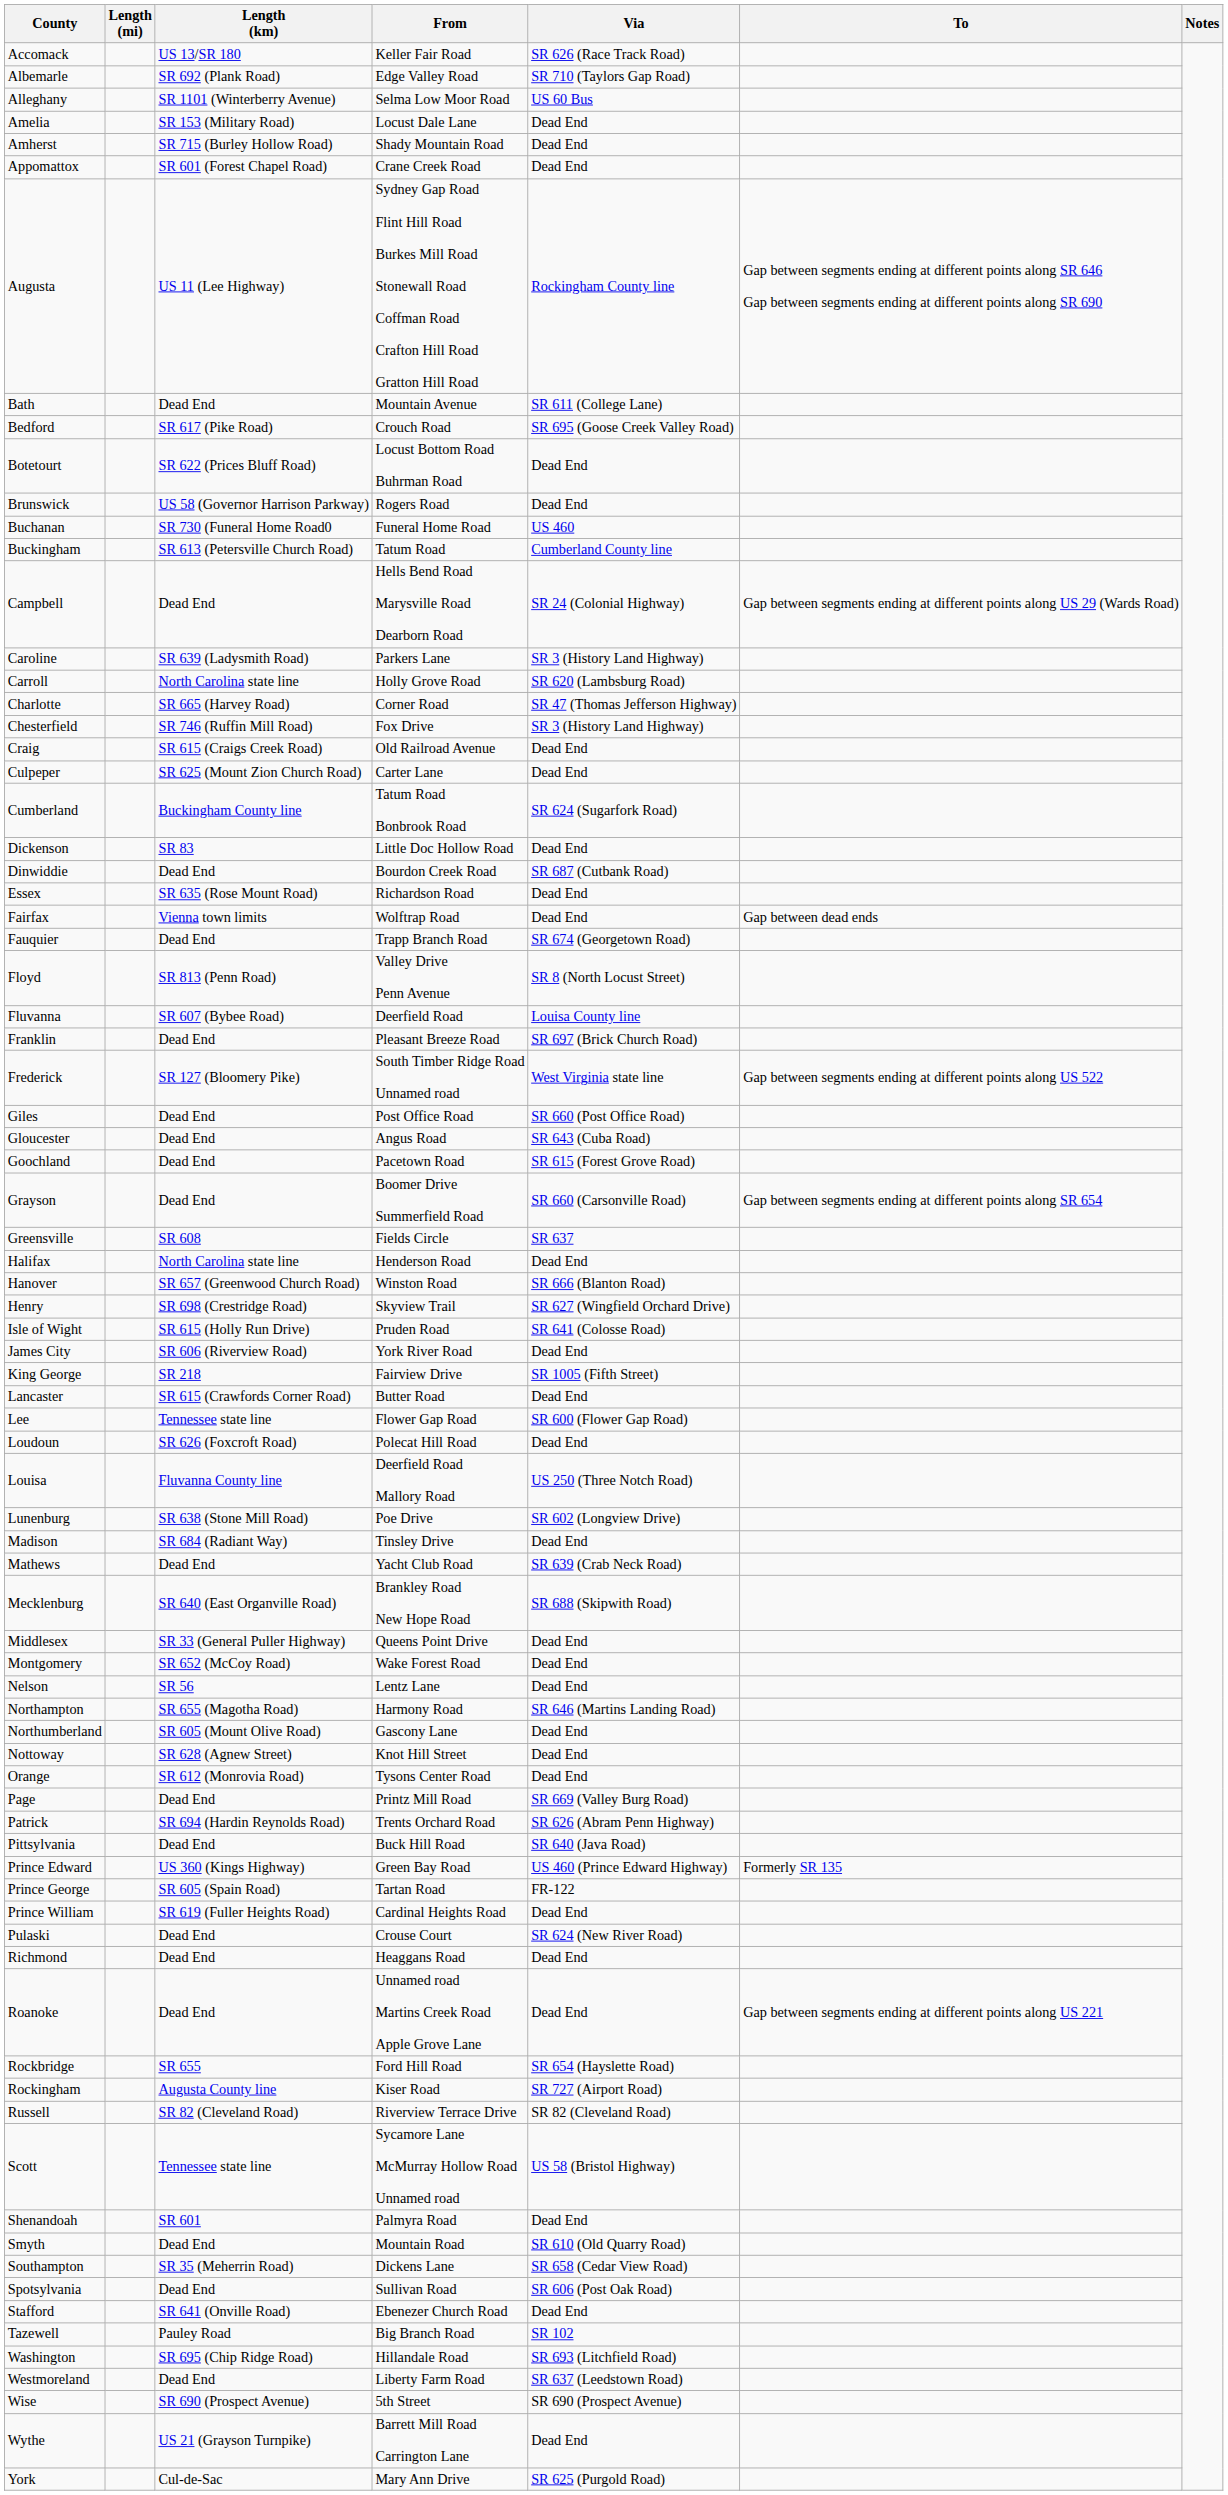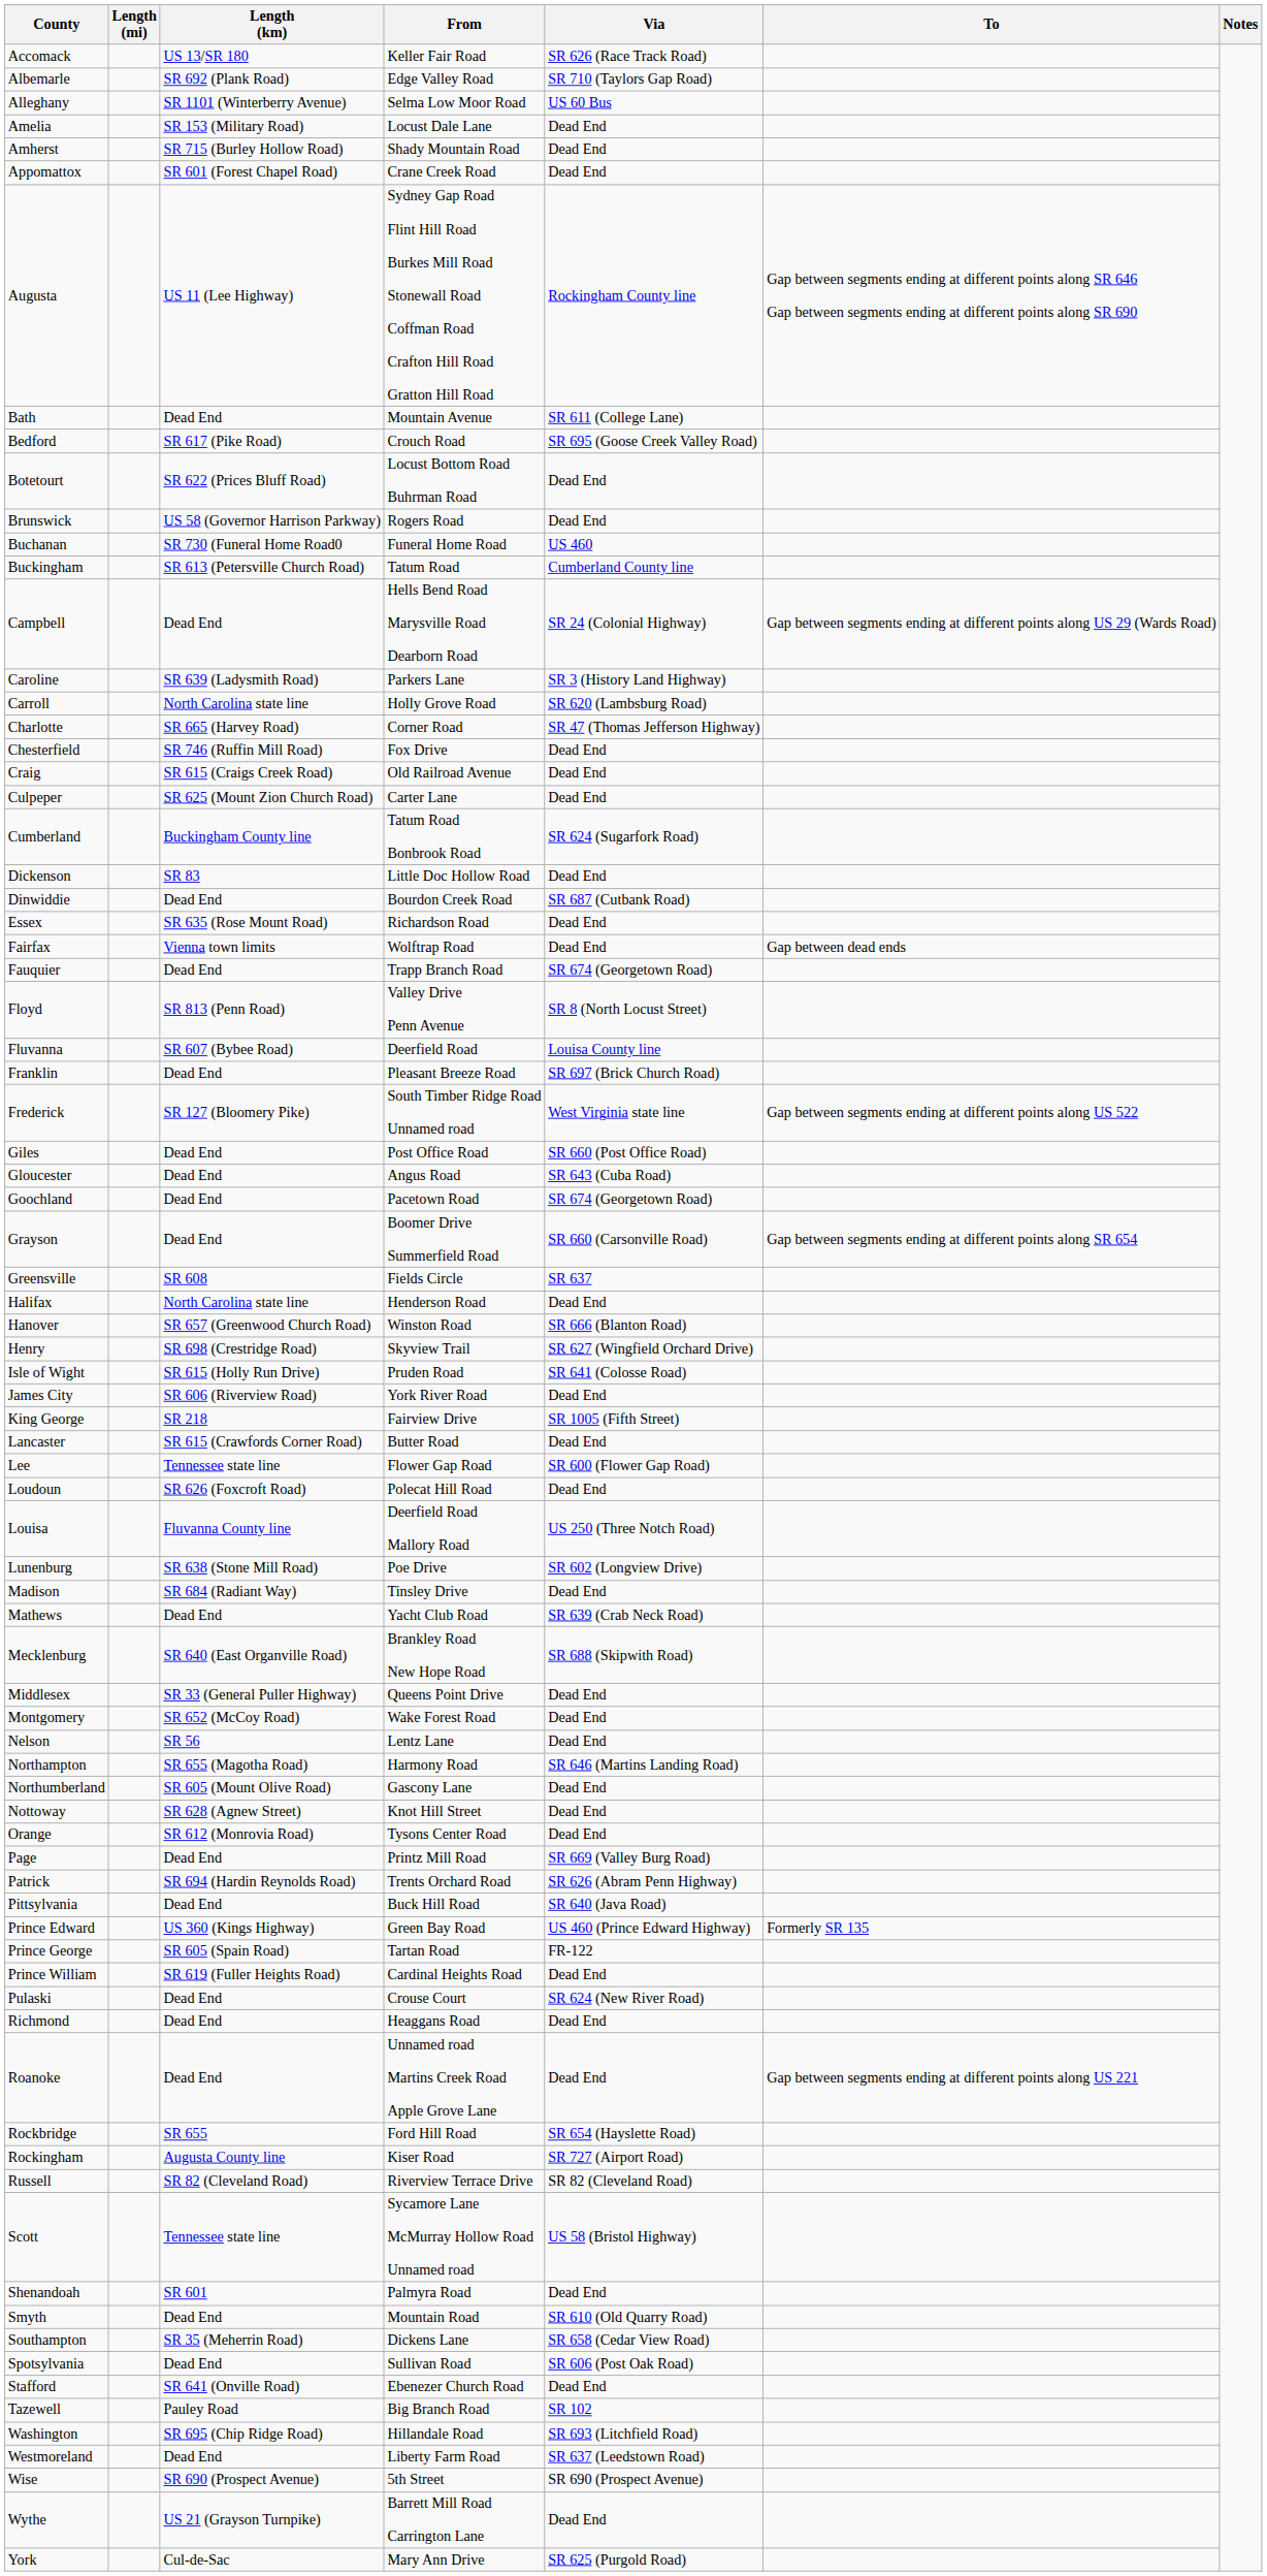Chesterfield | Via: SR 3 (History Land Highway) -> Dead End
Goochland | Via: SR 615 (Forest Grove Road) -> SR 674 (Georgetown Road)
